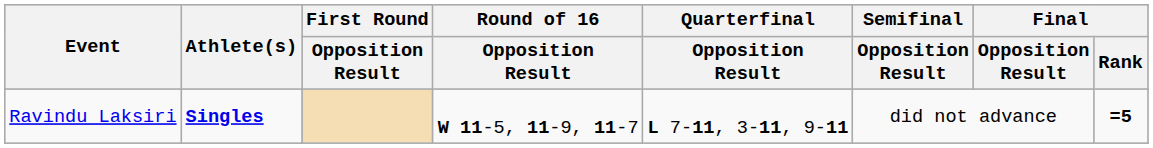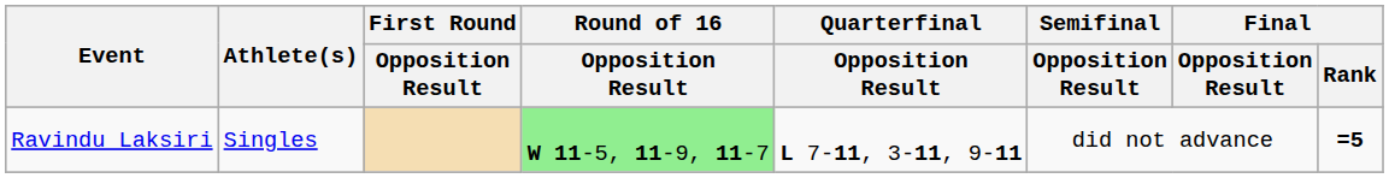Ravindu Laksiri | Athlete(s): bold -> normal
Ravindu Laksiri | Round of 16 / Opposition Result: no background -> lightgreen background
